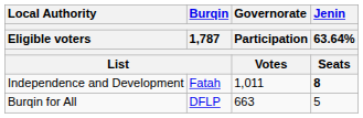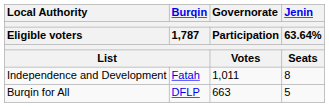Independence and Development | Jenin / 63.64% / Seats: bold -> normal
